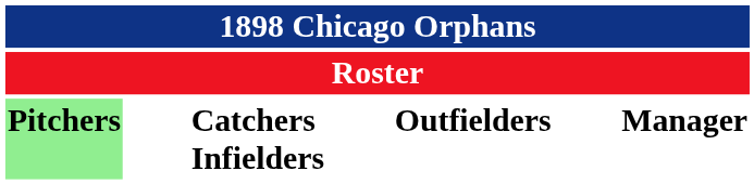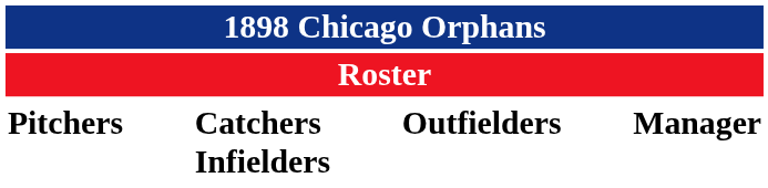Pitchers | column 1: lightgreen background -> no background
